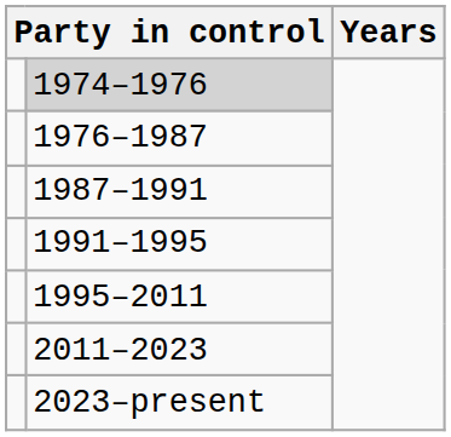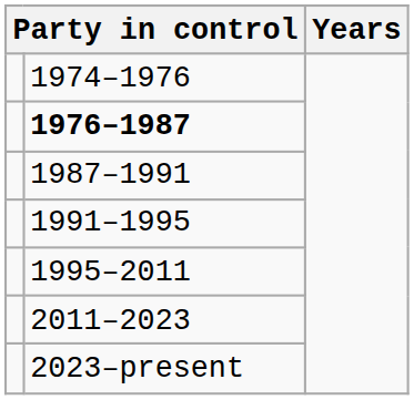1974–1976 | column 2: lightgrey background -> no background
1976–1987 | column 2: normal -> bold
